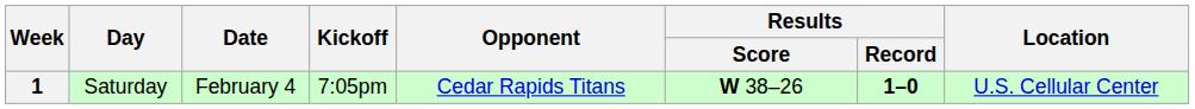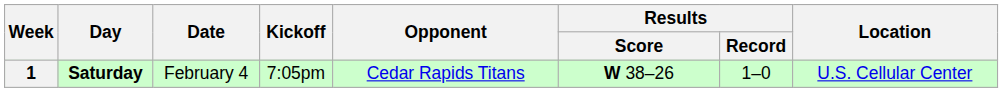1 | Day: normal -> bold
1 | Results / Record: bold -> normal
